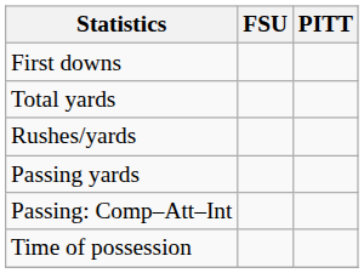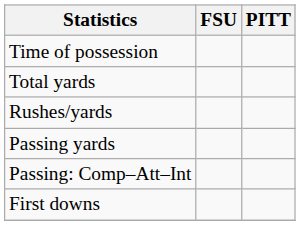rows swapped: First downs <-> Time of possession
